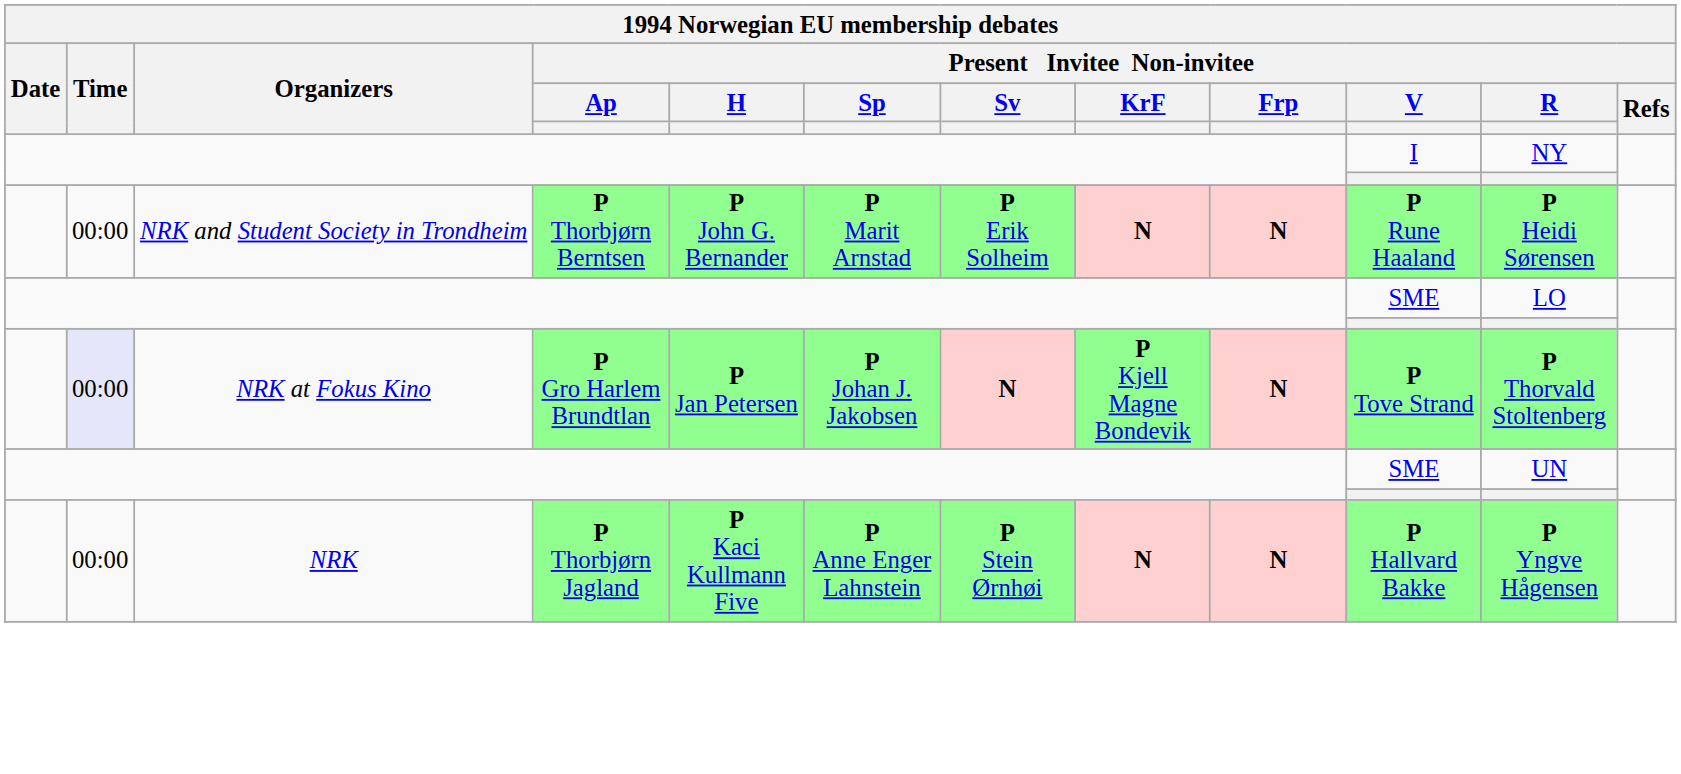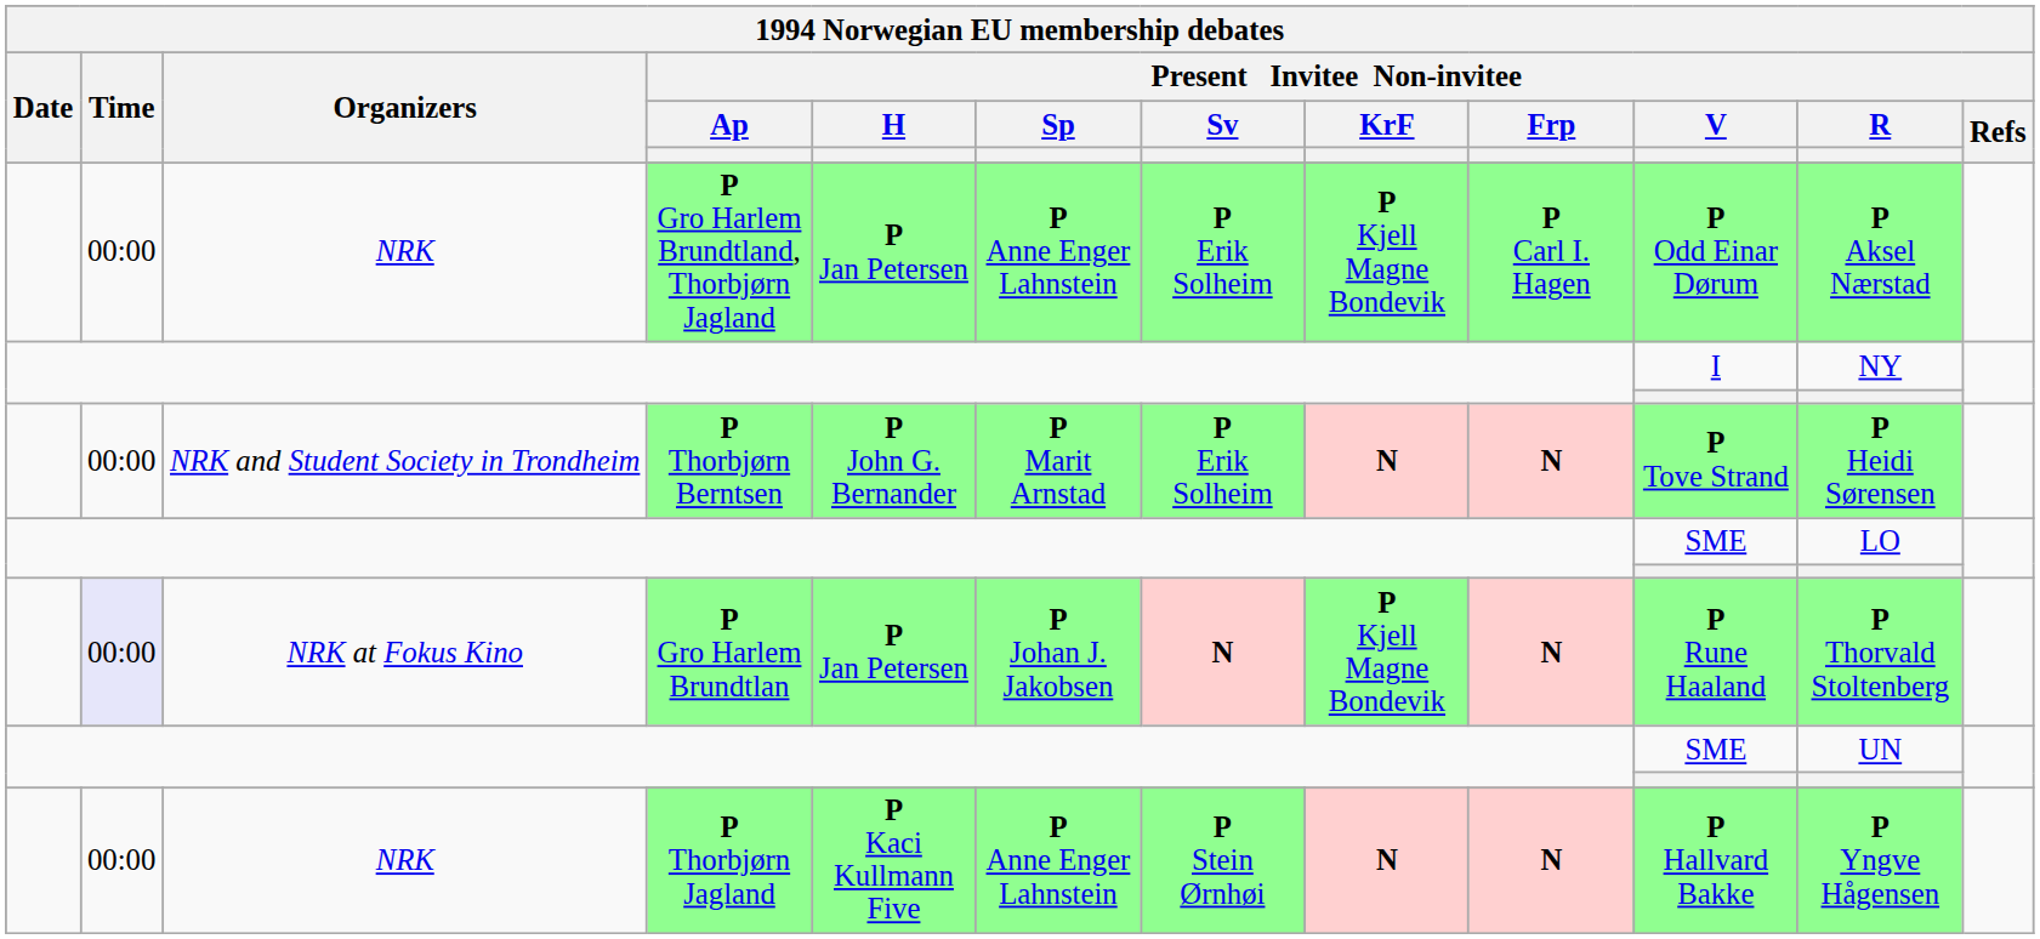+ row: 00:00 | NRK | P Gro Harlem Brundtland, Thorbjørn Jagland | P Jan Petersen | P Anne Enger Lahnstein | P Erik Solheim | P Kjell Magne Bondevik | P Carl I. Hagen | P Odd Einar Dørum | P Aksel Nærstad
P Thorbjørn Berntsen | Present Invitee Non-invitee / V: P Rune Haaland -> P Tove Strand
P Gro Harlem Brundtlan | Present Invitee Non-invitee / V: P Tove Strand -> P Rune Haaland
